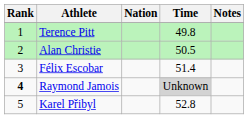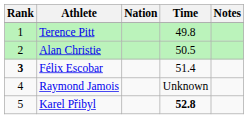Félix Escobar | Rank: normal -> bold
Raymond Jamois | Rank: bold -> normal
Raymond Jamois | Time: lightgrey background -> no background
Karel Přibyl | Time: normal -> bold
